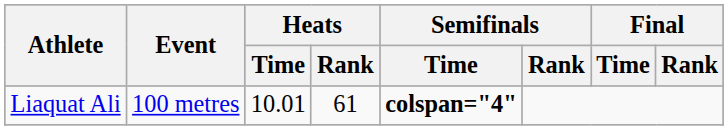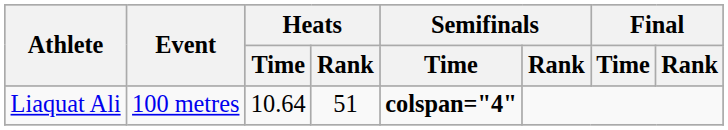Liaquat Ali | Heats / Time: 10.01 -> 10.64
Liaquat Ali | Heats / Rank: 61 -> 51
